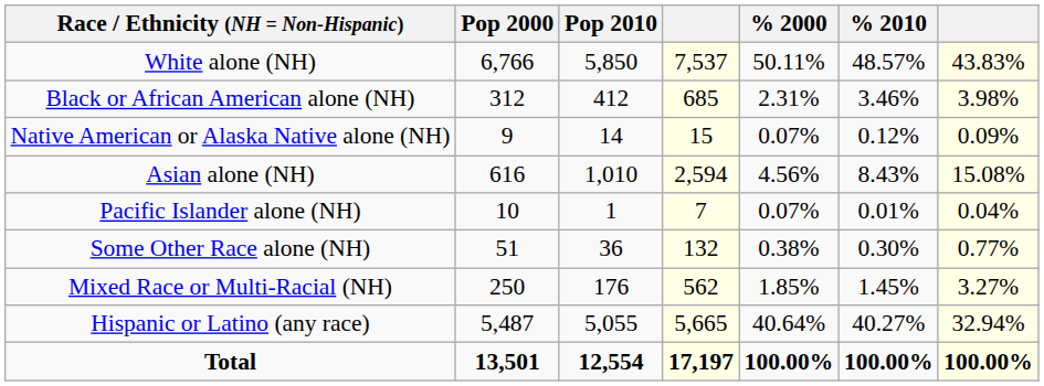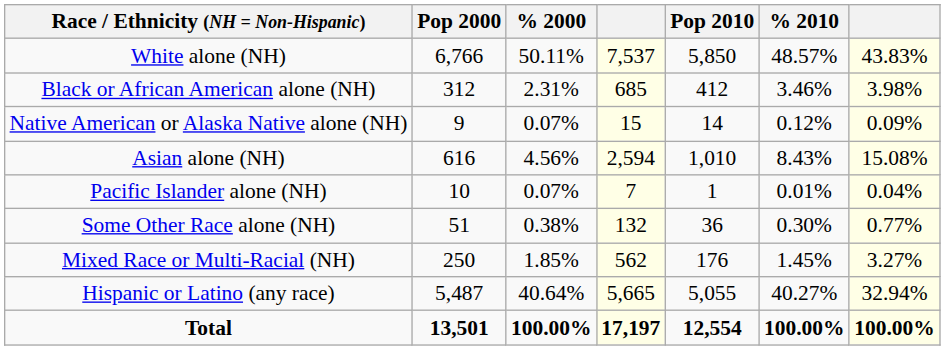columns swapped: Pop 2010 <-> % 2000
